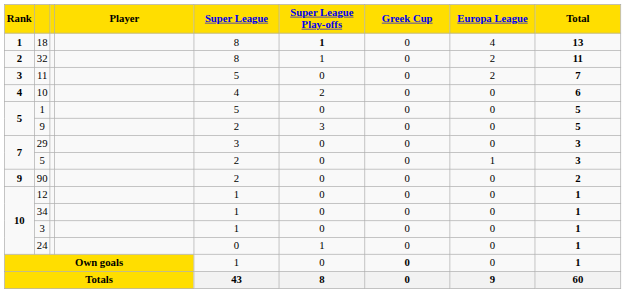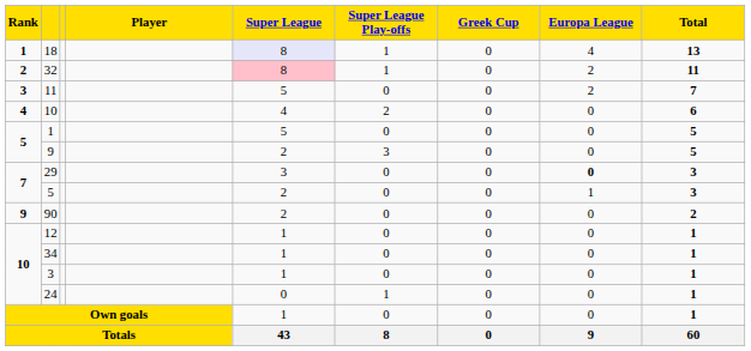18 | Super League: no background -> lavender background
18 | Super League Play-offs: bold -> normal
32 | Super League: no background -> pink background
29 | Europa League: normal -> bold
Own goals | Greek Cup: bold -> normal
